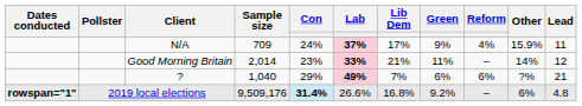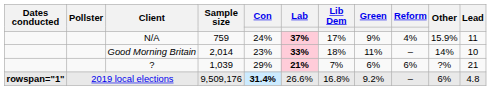N/A | Sample size: 709 -> 759
Good Morning Britain | Lib Dem: 21% -> 18%
Good Morning Britain | Lead: 12 -> 10
? | Sample size: 1,040 -> 1,039
? | Lab: 49% -> 21%
